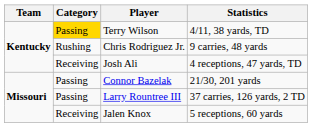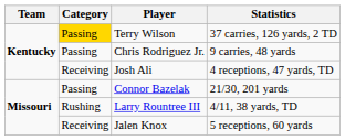Terry Wilson | Statistics: 4/11, 38 yards, TD -> 37 carries, 126 yards, 2 TD
Chris Rodriguez Jr. | Category: Rushing -> Passing
Larry Rountree III | Category: Passing -> Rushing
Larry Rountree III | Statistics: 37 carries, 126 yards, 2 TD -> 4/11, 38 yards, TD
